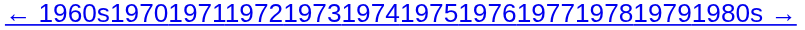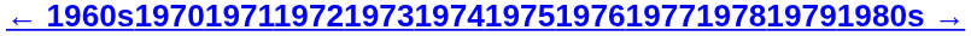row 1 | column 1: normal -> bold
